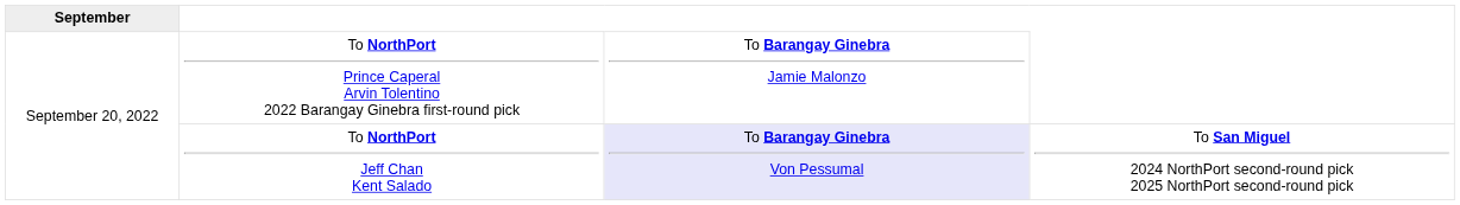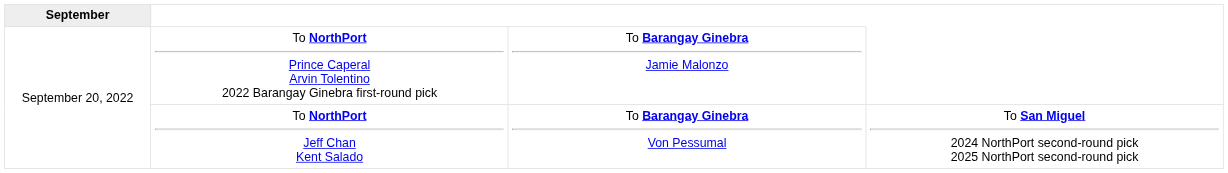To NorthPort Jeff Chan Kent Salado | column 3: lavender background -> no background
